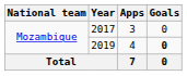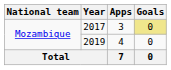2017 | Goals: no background -> khaki background
2019 | Goals: bold -> normal
